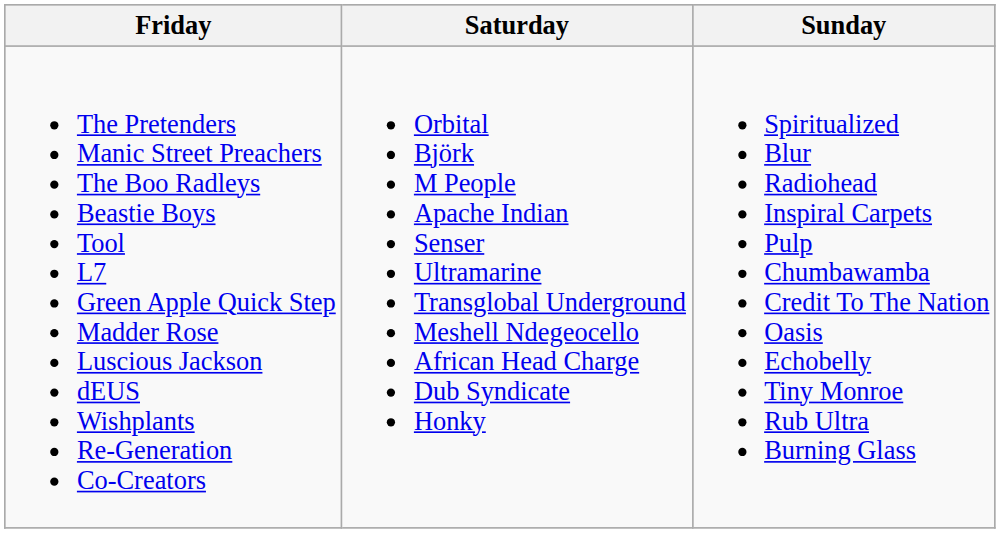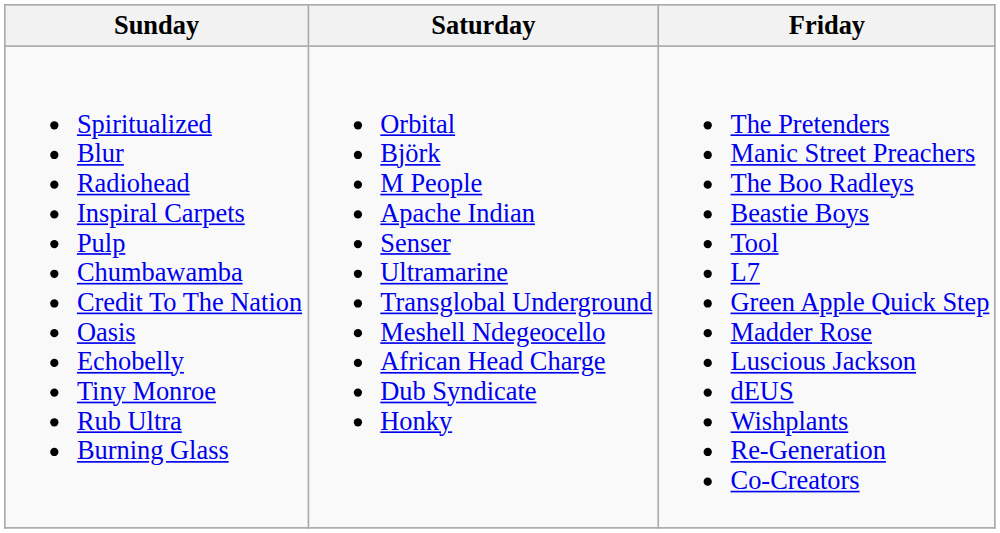columns swapped: Friday <-> Sunday
